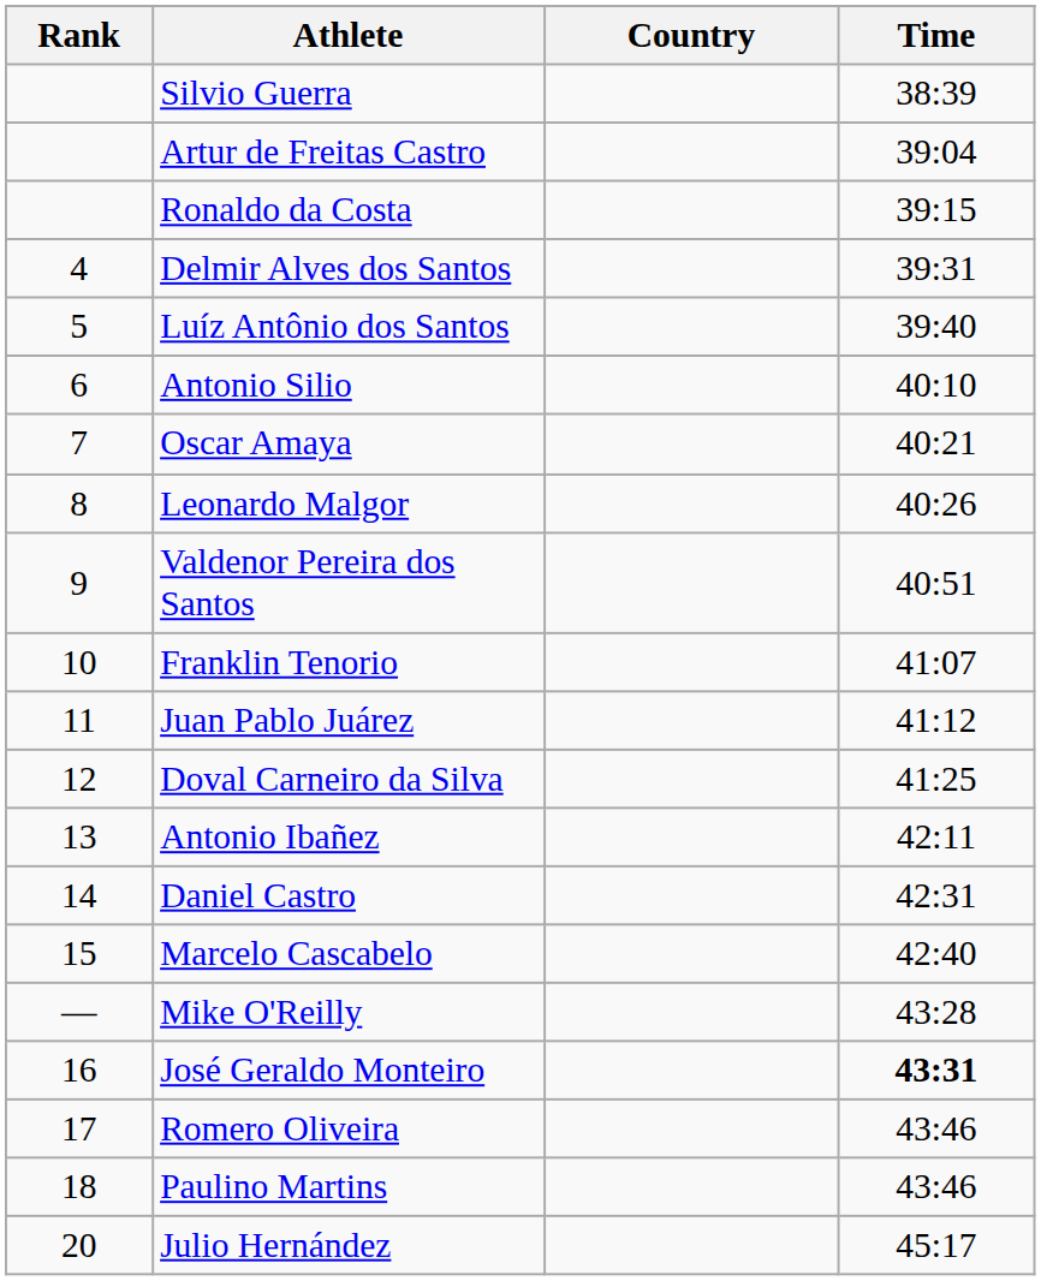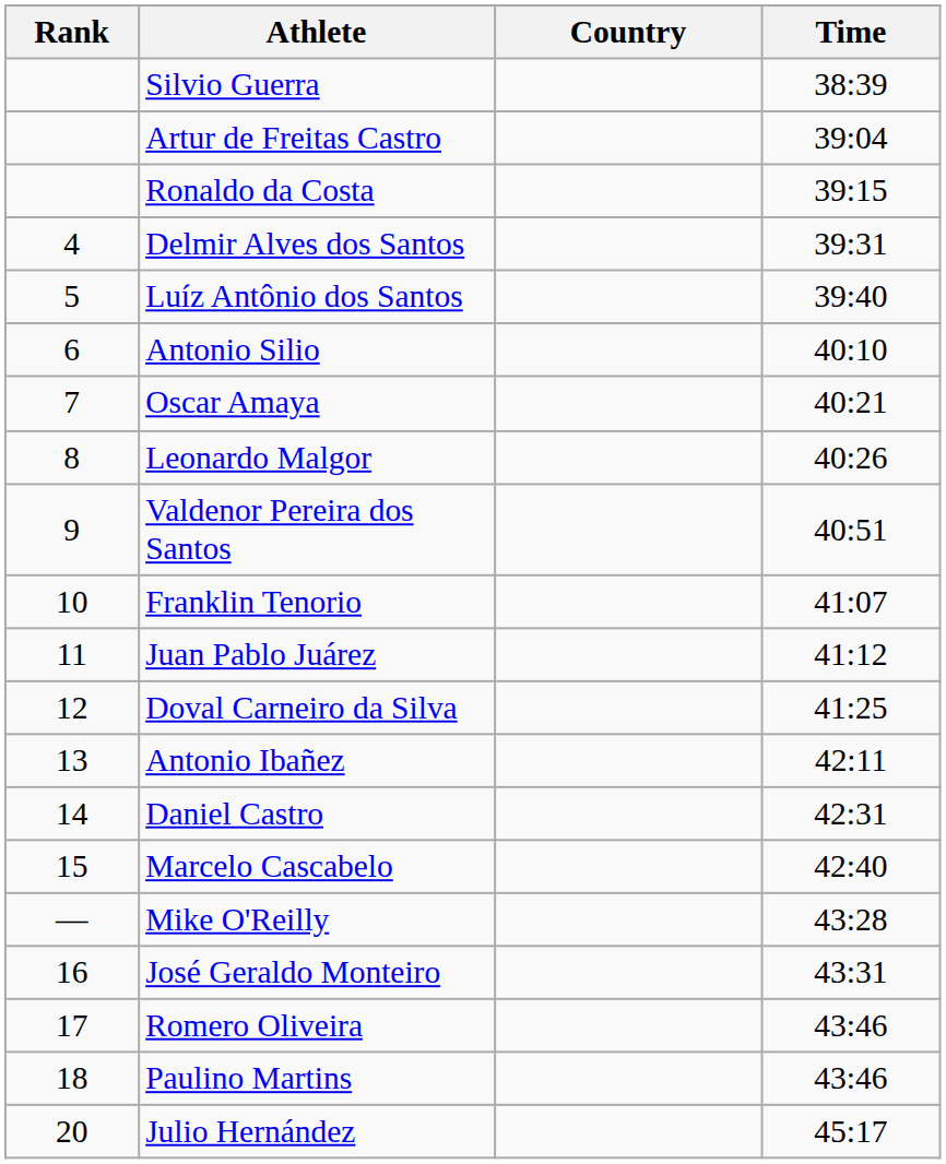José Geraldo Monteiro | Time: bold -> normal
